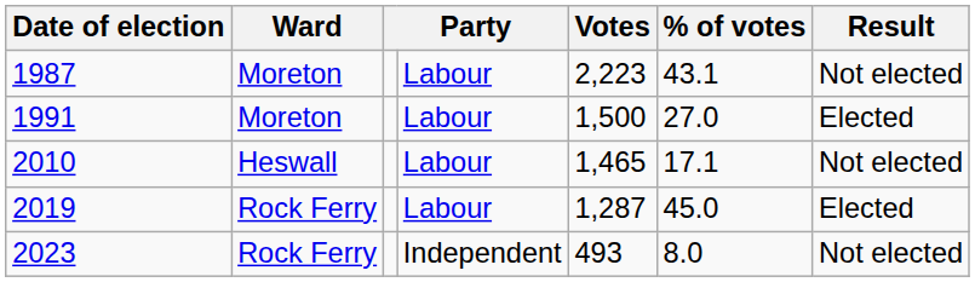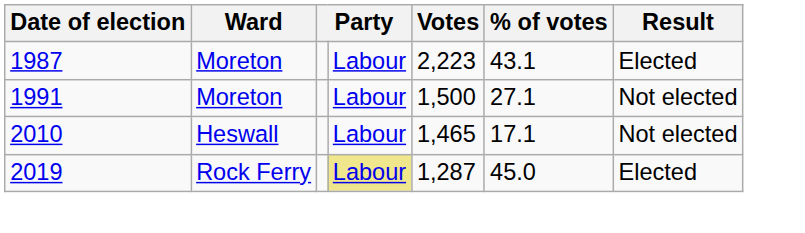1987 | Result: Not elected -> Elected
1991 | % of votes: 27.0 -> 27.1
1991 | Result: Elected -> Not elected
2019 | column 4: no background -> khaki background
- row: 2023 | Rock Ferry | Independent | 493 | 8.0 | Not elected
